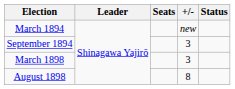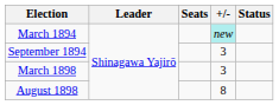March 1894 | +/-: no background -> paleturquoise background
